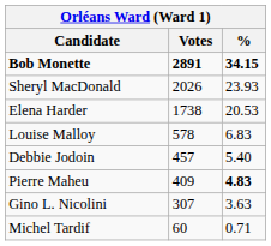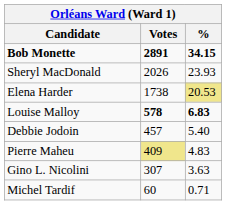Elena Harder | %: no background -> khaki background
Louise Malloy | Votes: normal -> bold
Louise Malloy | %: normal -> bold
Pierre Maheu | Votes: no background -> khaki background
Pierre Maheu | %: bold -> normal
